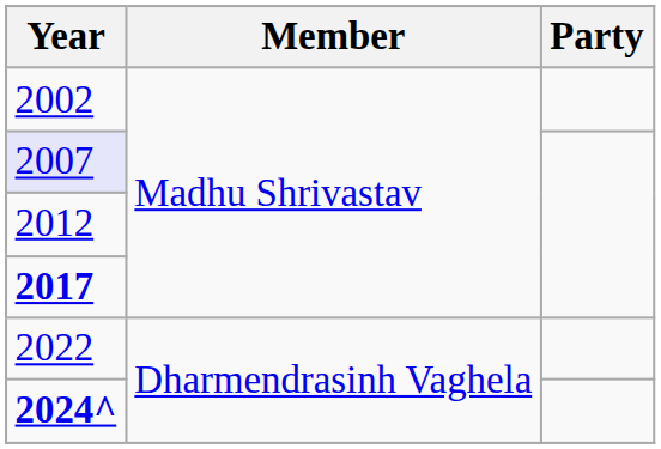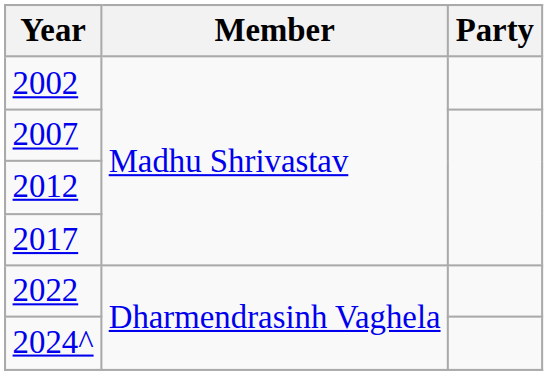2007 | Year: lavender background -> no background
2017 | Year: bold -> normal
2024^ | Year: bold -> normal
